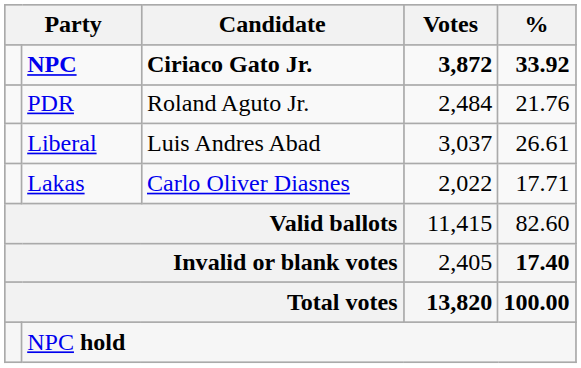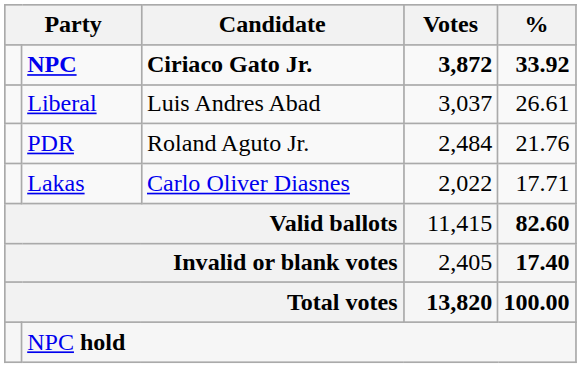rows swapped: Liberal <-> PDR
Valid ballots | %: normal -> bold
